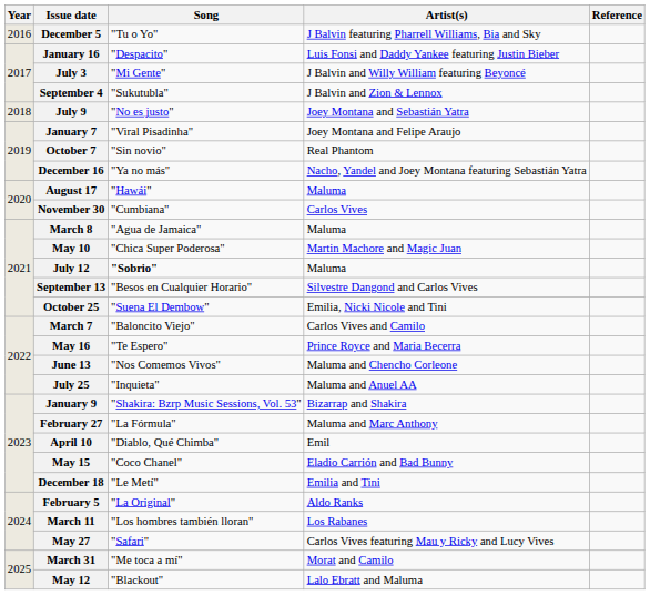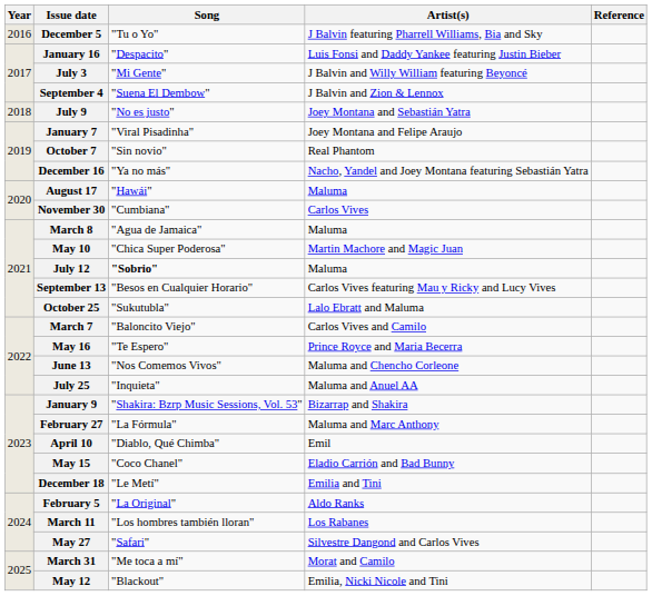September 4 | Song: "Sukutubla" -> "Suena El Dembow"
September 13 | Artist(s): Silvestre Dangond and Carlos Vives -> Carlos Vives featuring Mau y Ricky and Lucy Vives
October 25 | Song: "Suena El Dembow" -> "Sukutubla"
October 25 | Artist(s): Emilia, Nicki Nicole and Tini -> Lalo Ebratt and Maluma
May 27 | Artist(s): Carlos Vives featuring Mau y Ricky and Lucy Vives -> Silvestre Dangond and Carlos Vives
May 12 | Artist(s): Lalo Ebratt and Maluma -> Emilia, Nicki Nicole and Tini
